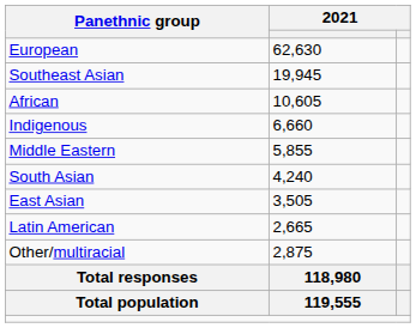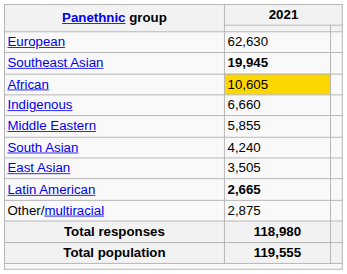Southeast Asian | column 2: normal -> bold
African | column 2: no background -> gold background
Latin American | column 2: normal -> bold
